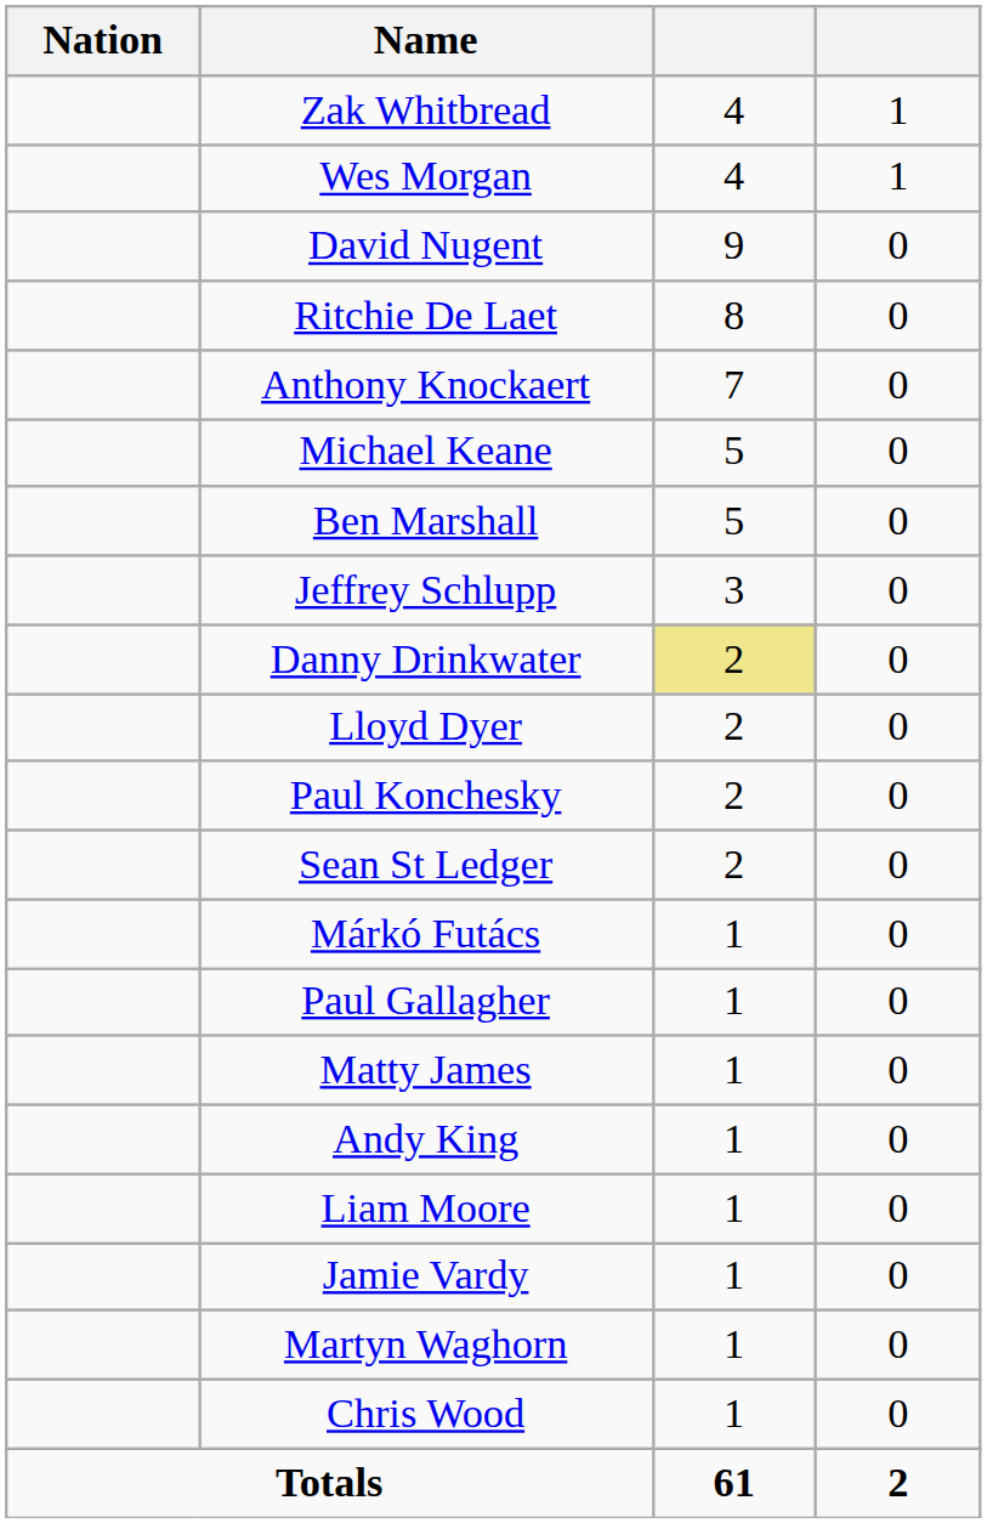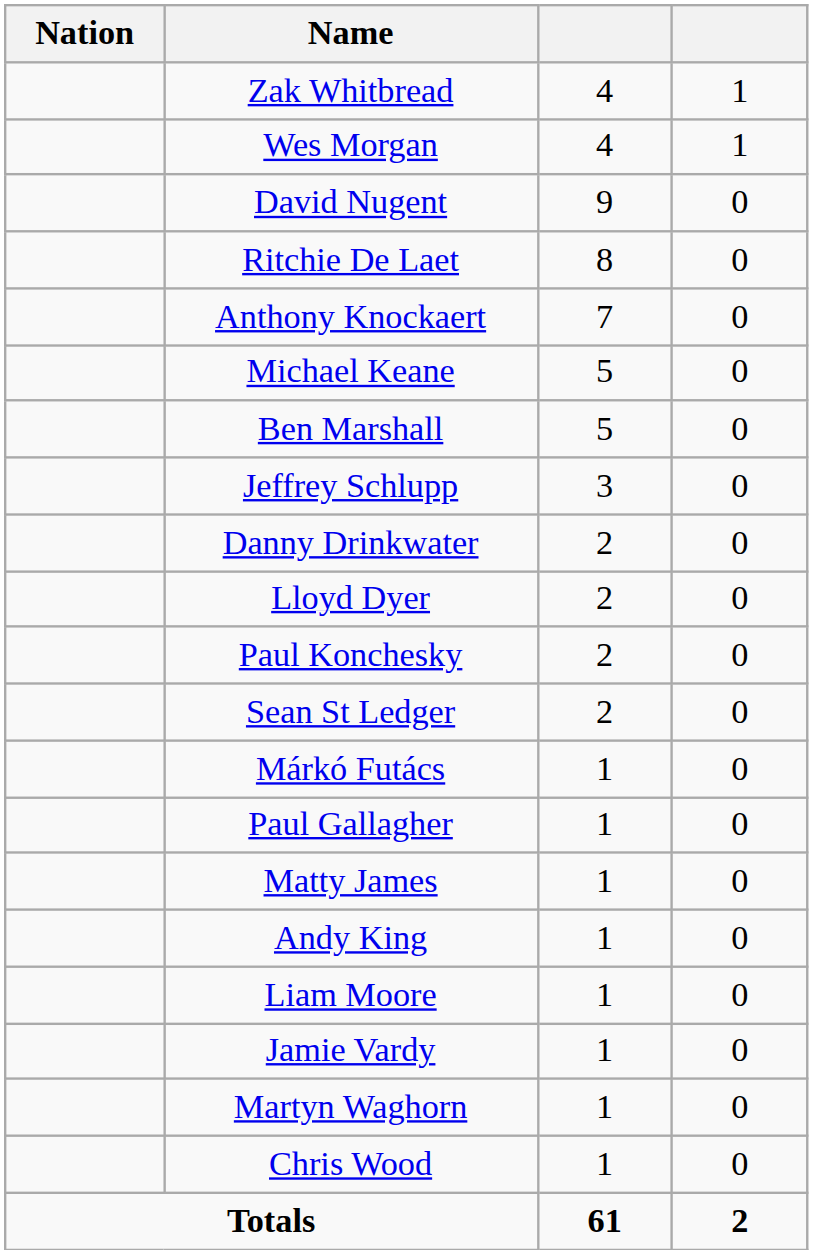Danny Drinkwater | column 3: khaki background -> no background
